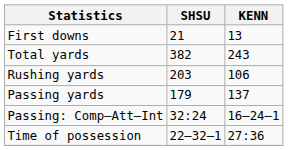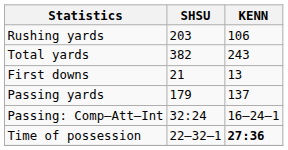rows swapped: First downs <-> Rushing yards
Time of possession | KENN: normal -> bold
